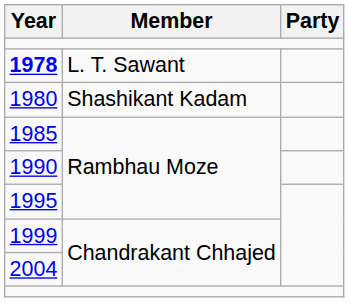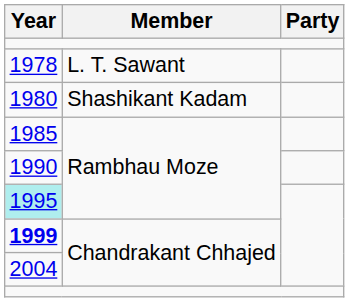1978 | Year: bold -> normal
1995 | Year: no background -> paleturquoise background
1999 | Year: normal -> bold
